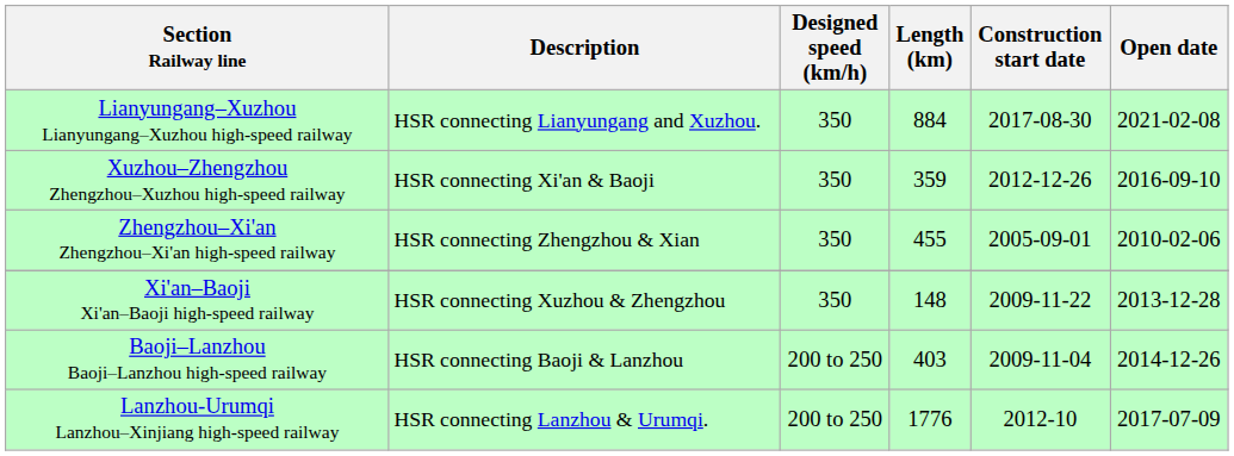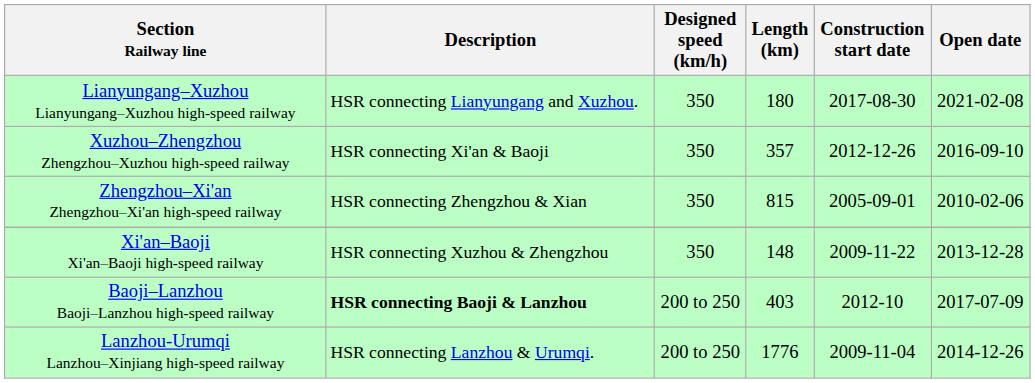Lianyungang–Xuzhou Lianyungang–Xuzhou high-speed railway | Length (km): 884 -> 180
Xuzhou–Zhengzhou Zhengzhou–Xuzhou high-speed railway | Length (km): 359 -> 357
Zhengzhou–Xi'an Zhengzhou–Xi'an high-speed railway | Length (km): 455 -> 815
Baoji–Lanzhou Baoji–Lanzhou high-speed railway | Description: normal -> bold
Baoji–Lanzhou Baoji–Lanzhou high-speed railway | Construction start date: 2009-11-04 -> 2012-10
Baoji–Lanzhou Baoji–Lanzhou high-speed railway | Open date: 2014-12-26 -> 2017-07-09
Lanzhou-Urumqi Lanzhou–Xinjiang high-speed railway | Construction start date: 2012-10 -> 2009-11-04
Lanzhou-Urumqi Lanzhou–Xinjiang high-speed railway | Open date: 2017-07-09 -> 2014-12-26
